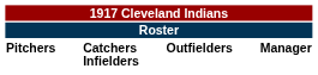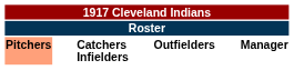Pitchers | column 1: no background -> lightsalmon background
